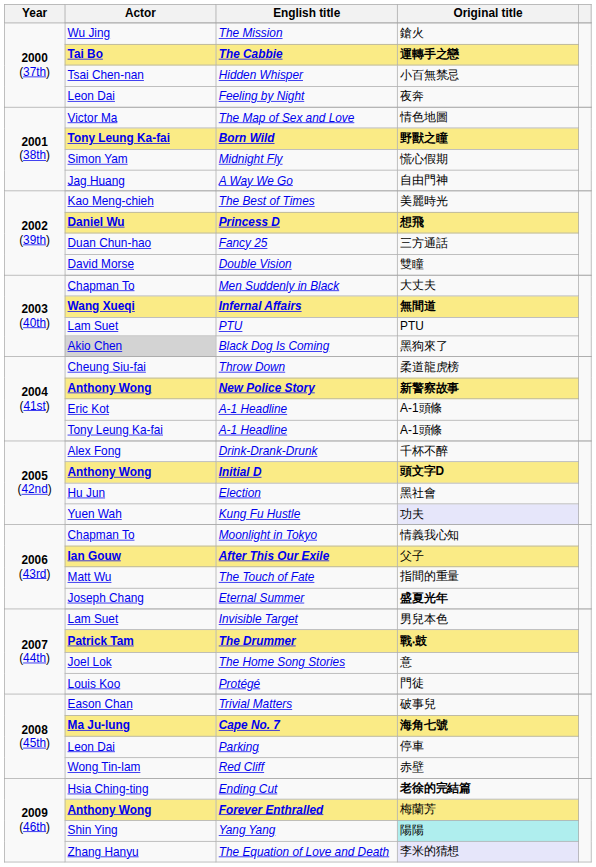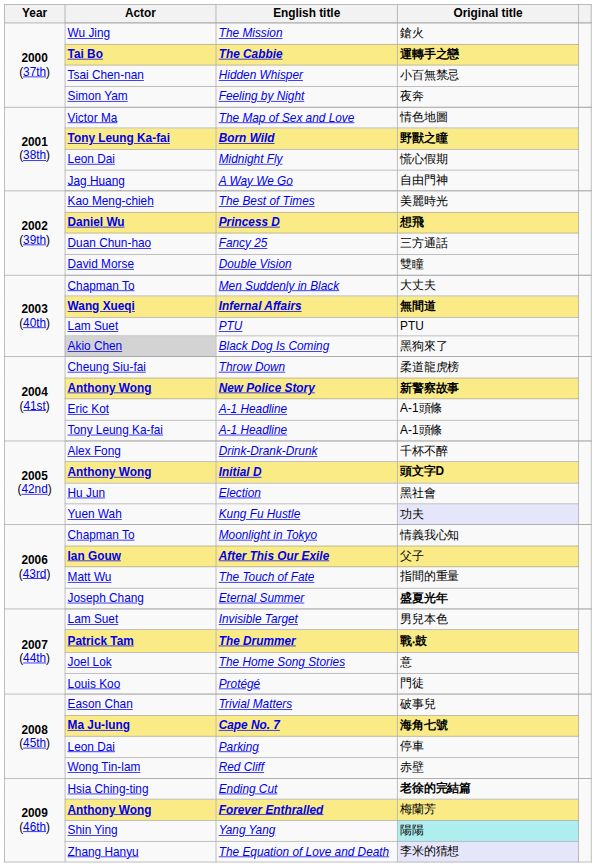Feeling by Night | Actor: Leon Dai -> Simon Yam
Midnight Fly | Actor: Simon Yam -> Leon Dai
